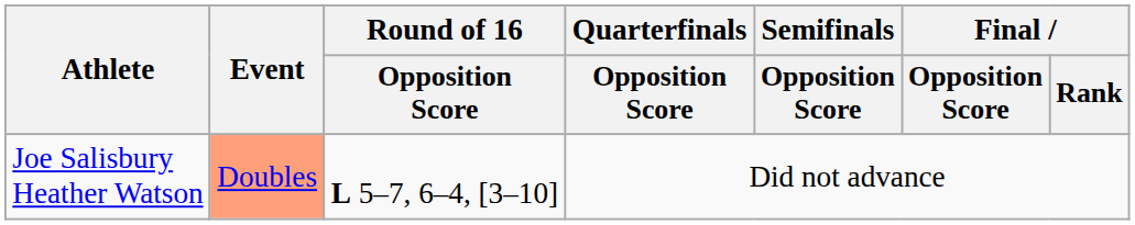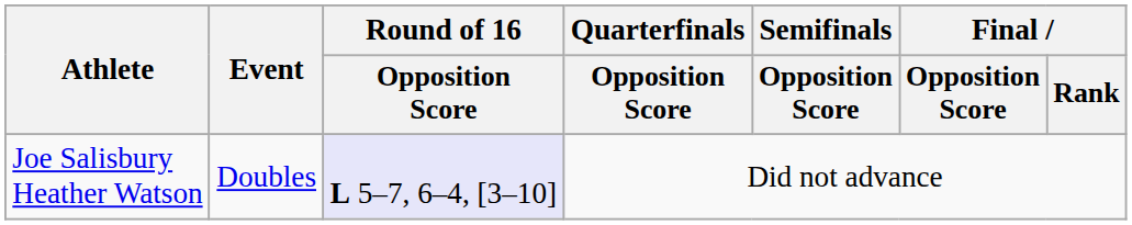Joe Salisbury Heather Watson | Event: lightsalmon background -> no background
Joe Salisbury Heather Watson | Round of 16 / Opposition Score: no background -> lavender background
